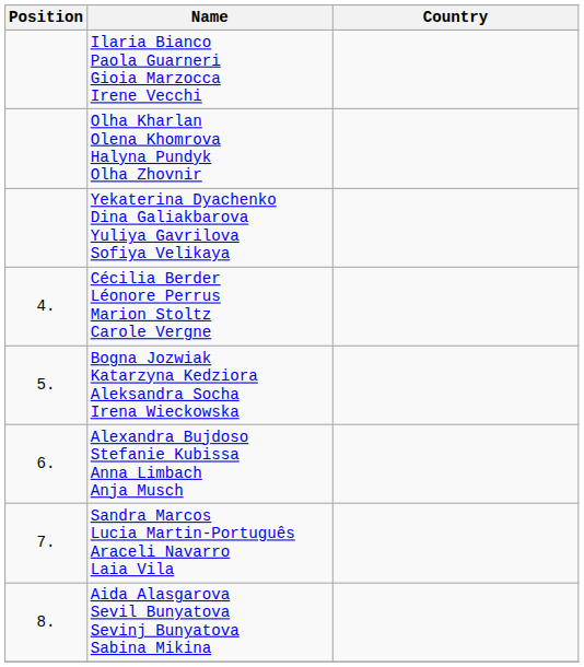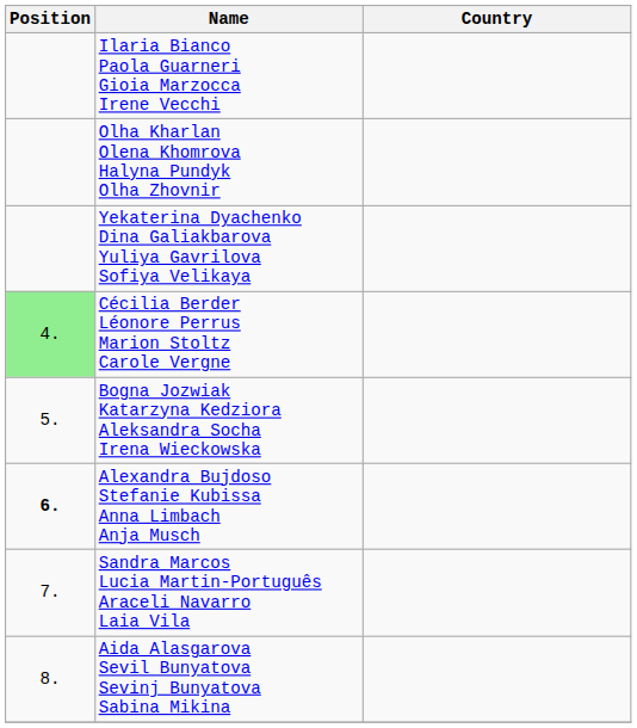Cécilia Berder Léonore Perrus Marion Stoltz Carole Vergne | Position: no background -> lightgreen background
Alexandra Bujdoso Stefanie Kubissa Anna Limbach Anja Musch | Position: normal -> bold
